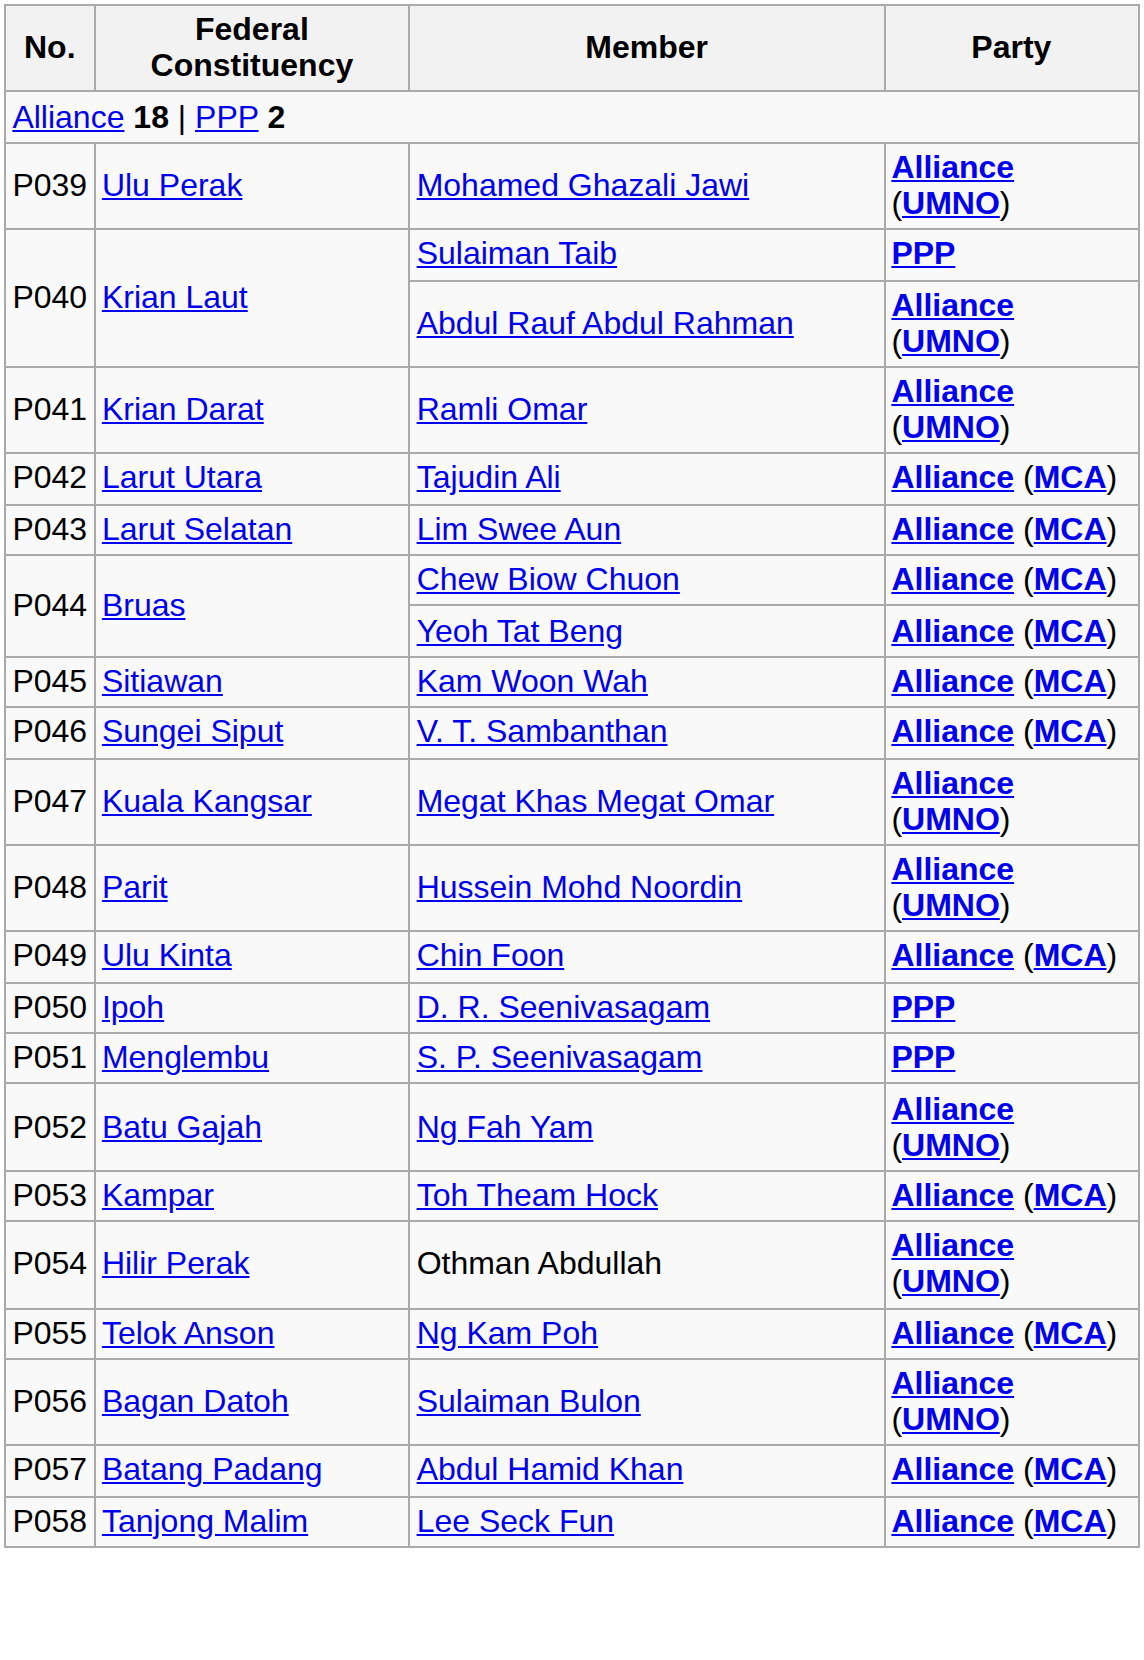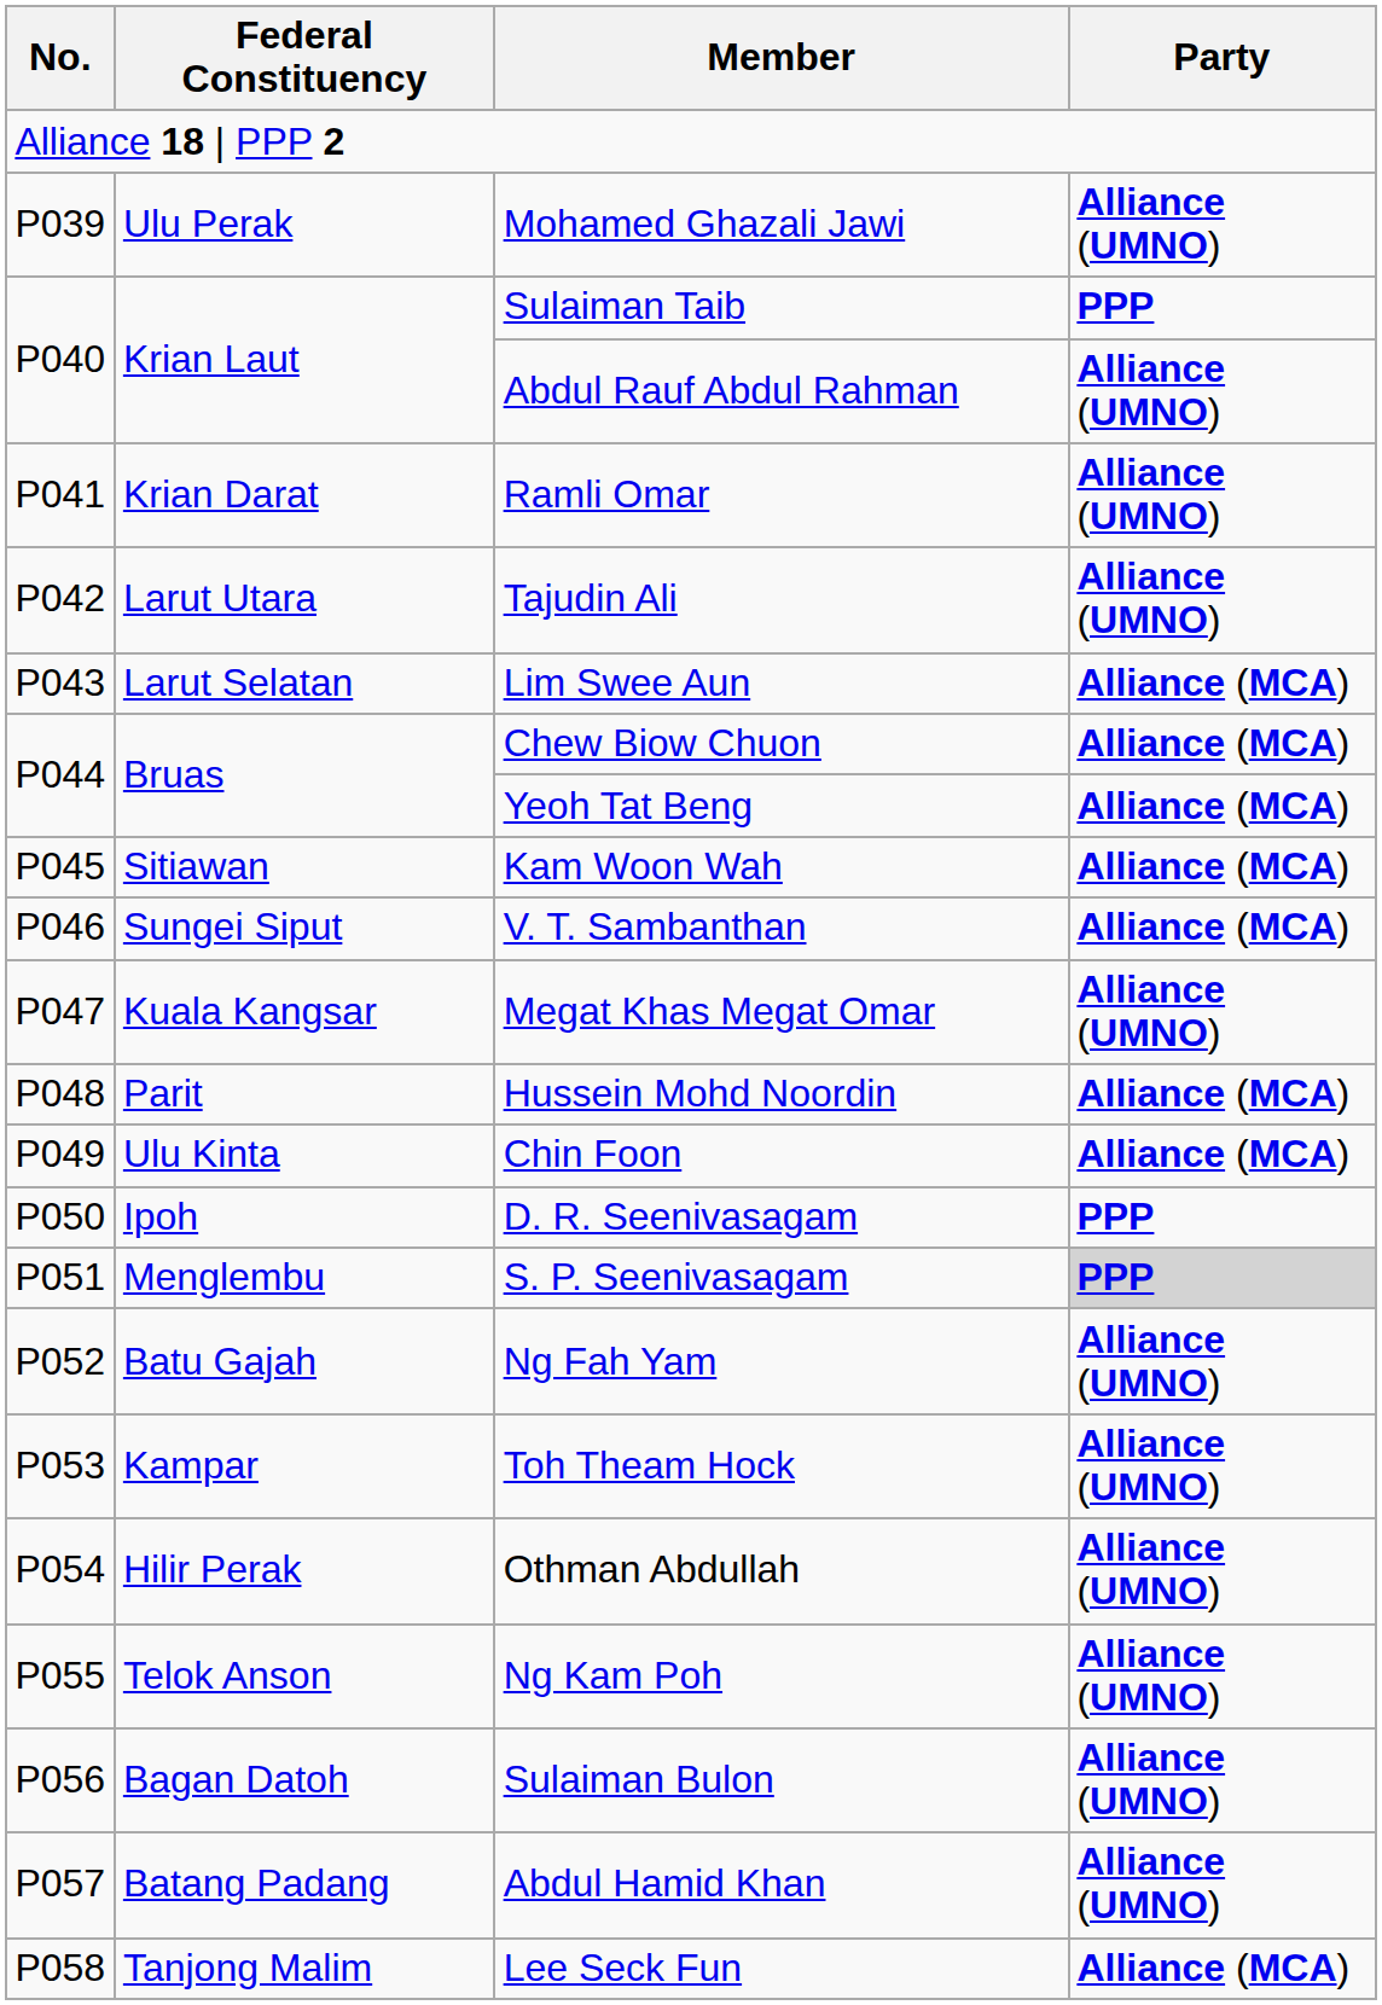Tajudin Ali | Party: Alliance (MCA) -> Alliance (UMNO)
Hussein Mohd Noordin | Party: Alliance (UMNO) -> Alliance (MCA)
S. P. Seenivasagam | Party: no background -> lightgrey background
Toh Theam Hock | Party: Alliance (MCA) -> Alliance (UMNO)
Ng Kam Poh | Party: Alliance (MCA) -> Alliance (UMNO)
Abdul Hamid Khan | Party: Alliance (MCA) -> Alliance (UMNO)
